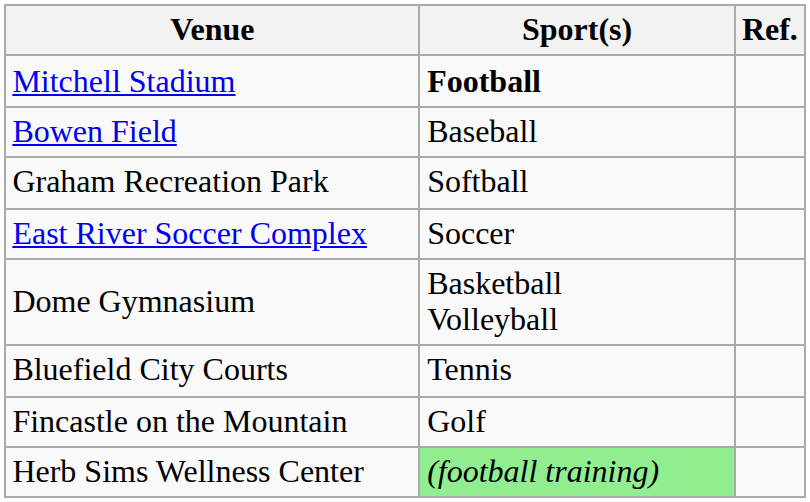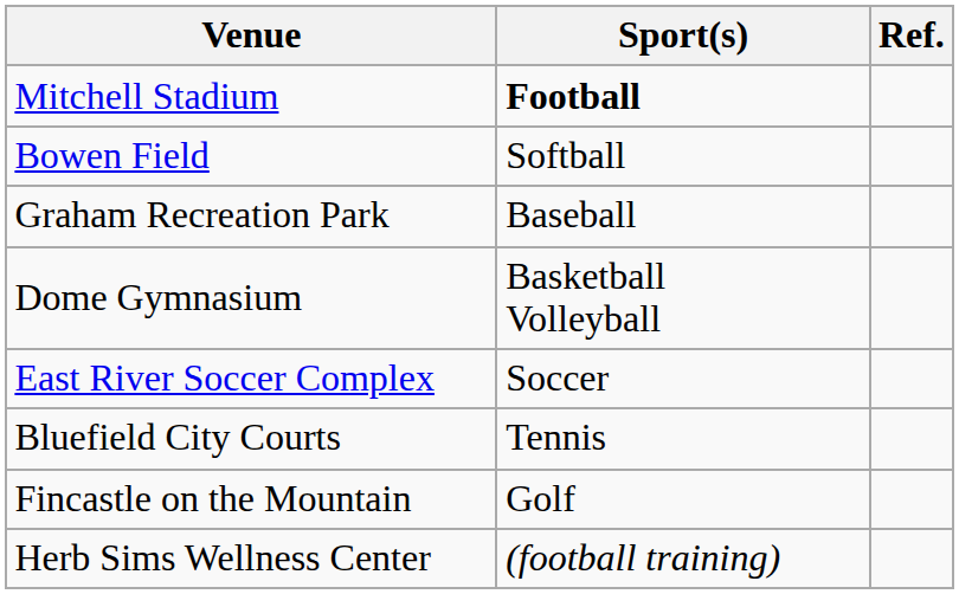Bowen Field | Sport(s): Baseball -> Softball
Graham Recreation Park | Sport(s): Softball -> Baseball
rows swapped: East River Soccer Complex <-> Dome Gymnasium
Herb Sims Wellness Center | Sport(s): lightgreen background -> no background
